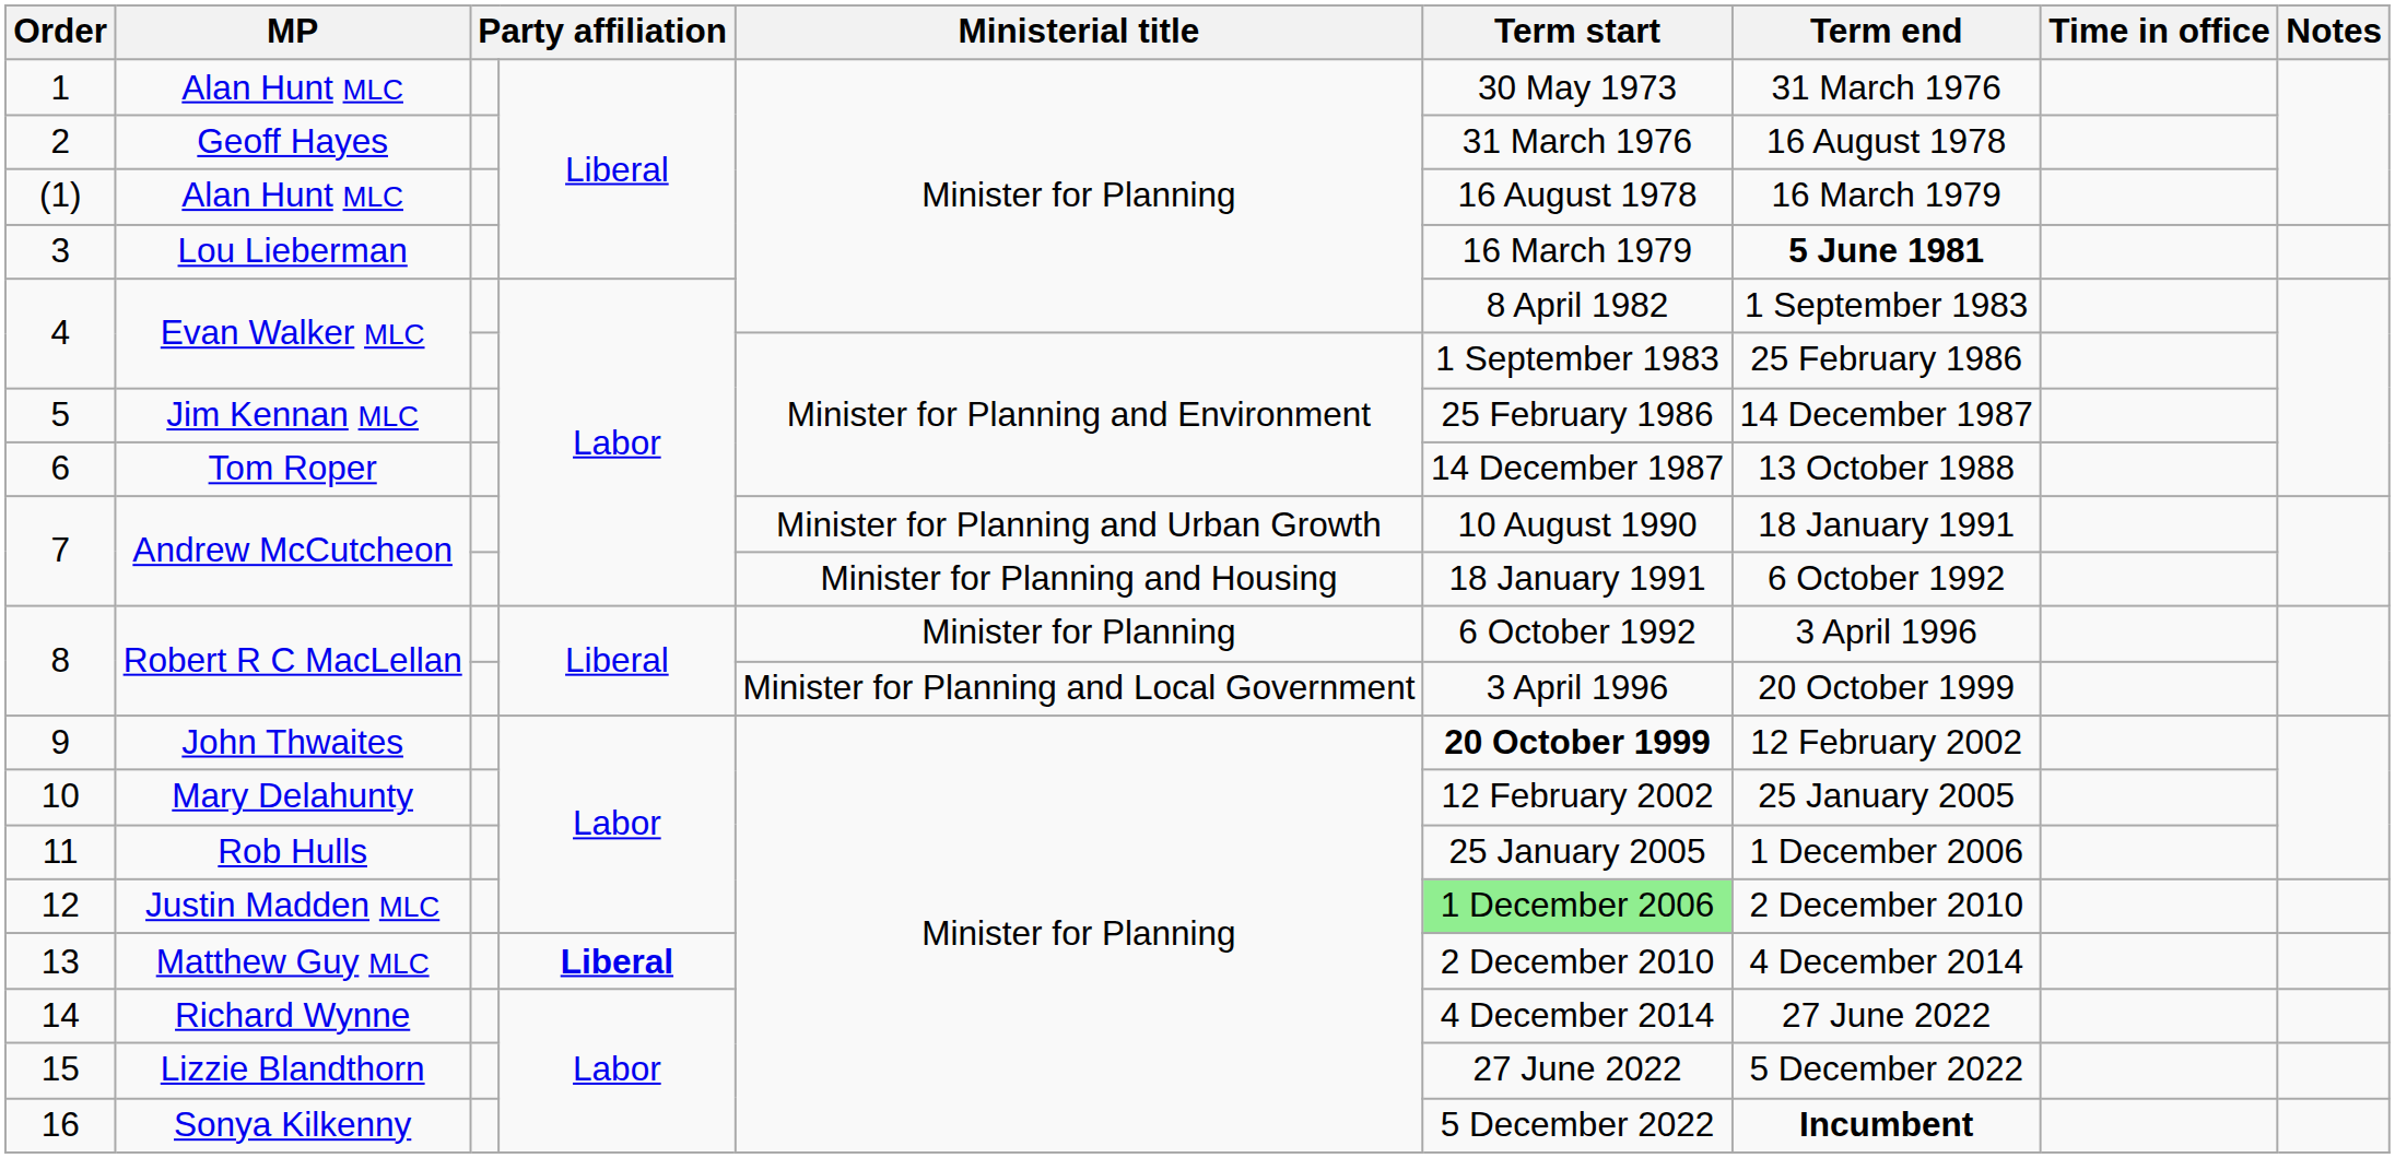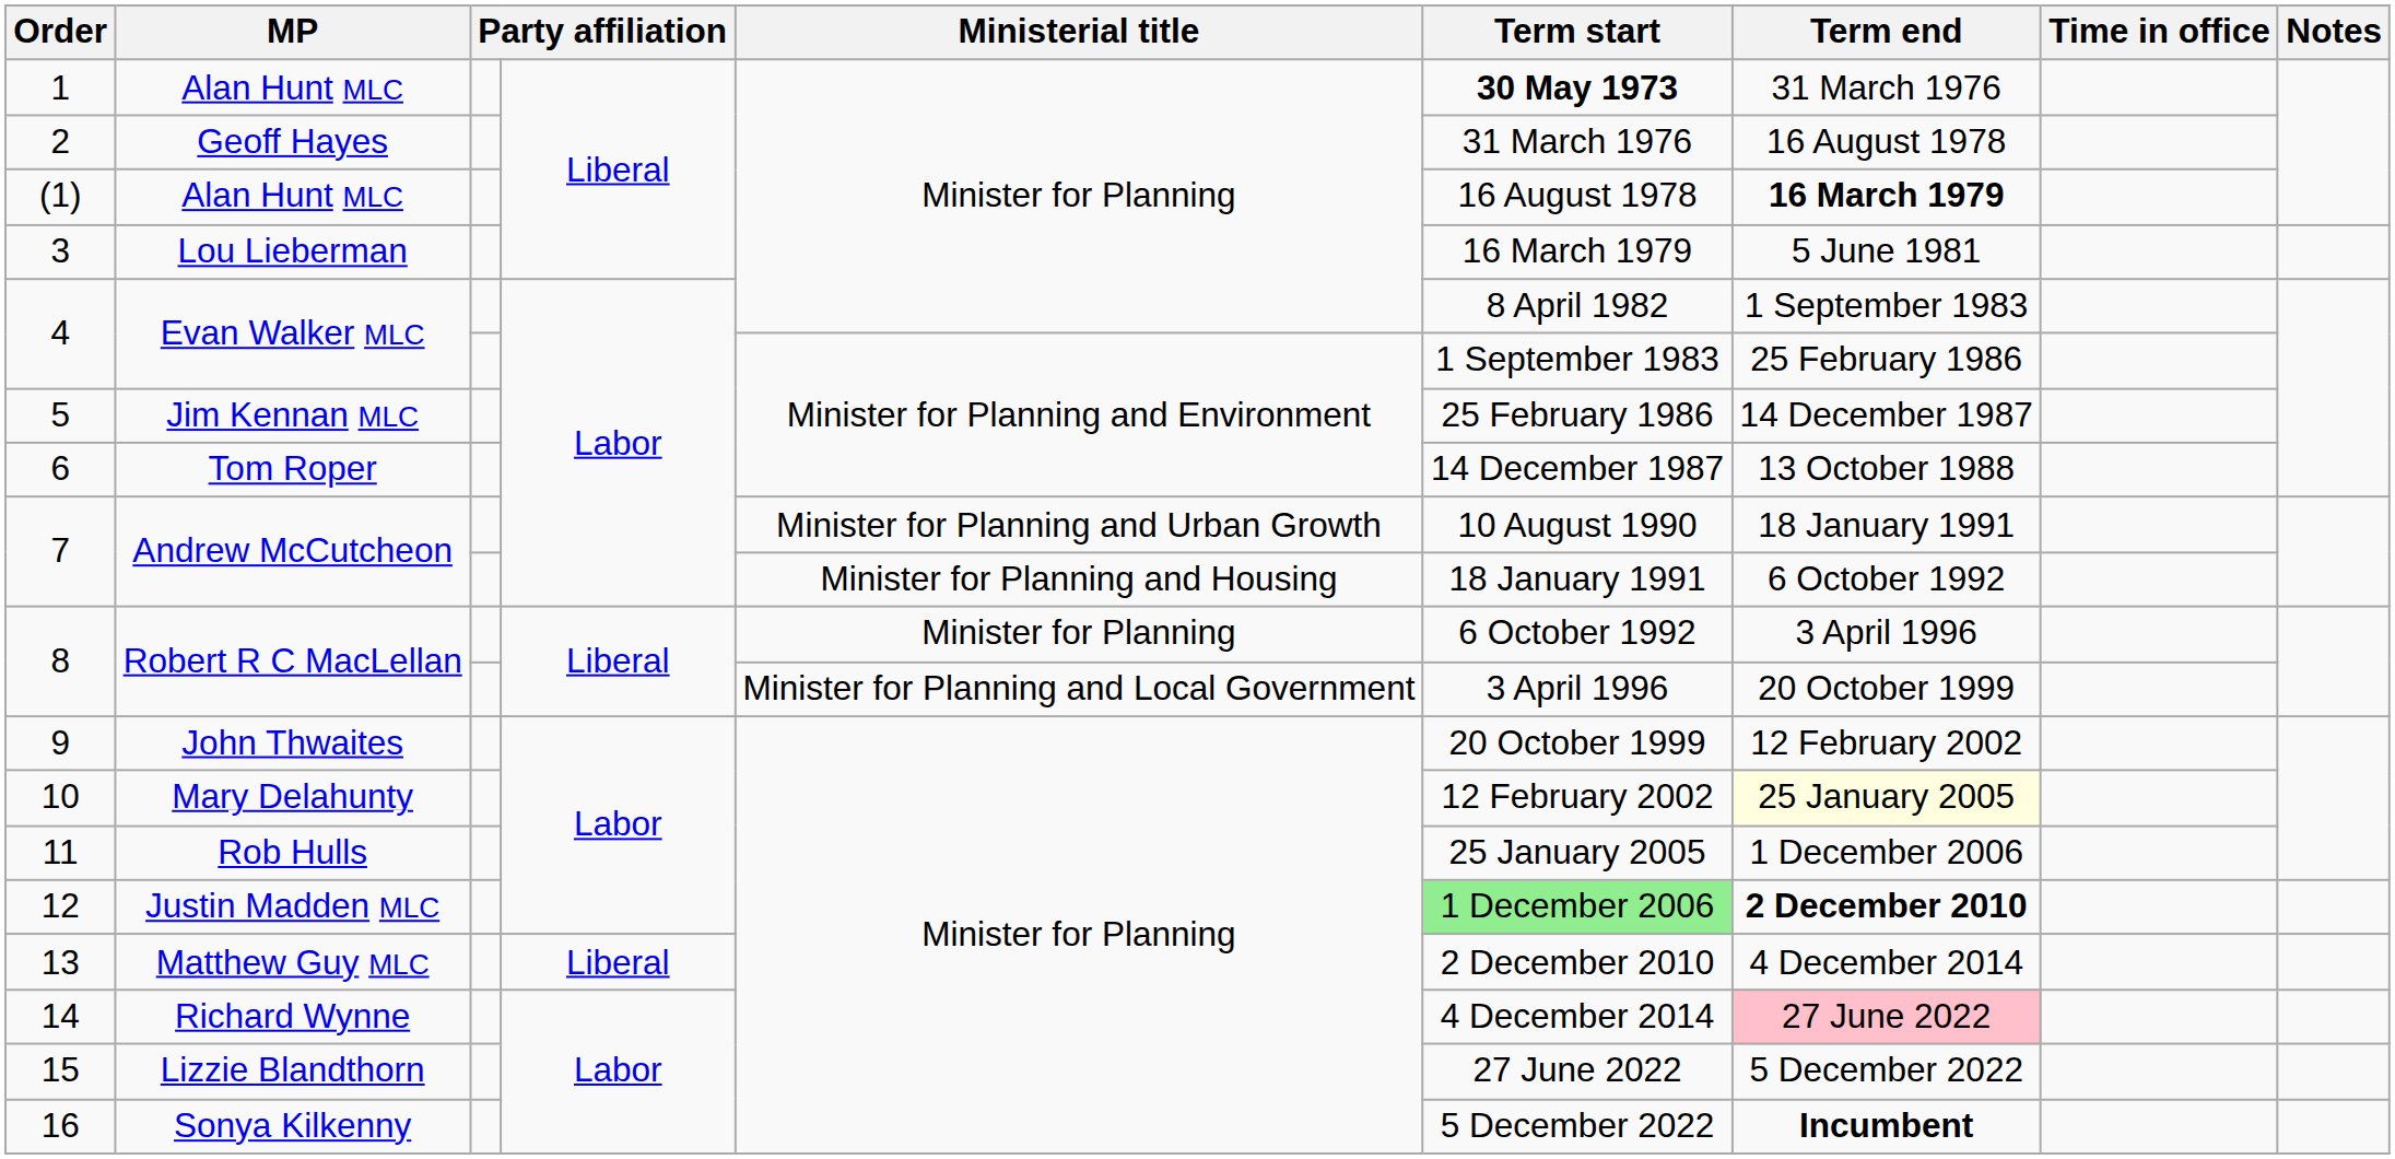1 | Term start: normal -> bold
(1) | Term end: normal -> bold
3 | Term end: bold -> normal
9 | Term start: bold -> normal
10 | Term end: no background -> lightyellow background
12 | Term end: normal -> bold
13 | column 4: bold -> normal
14 | Term end: no background -> pink background
